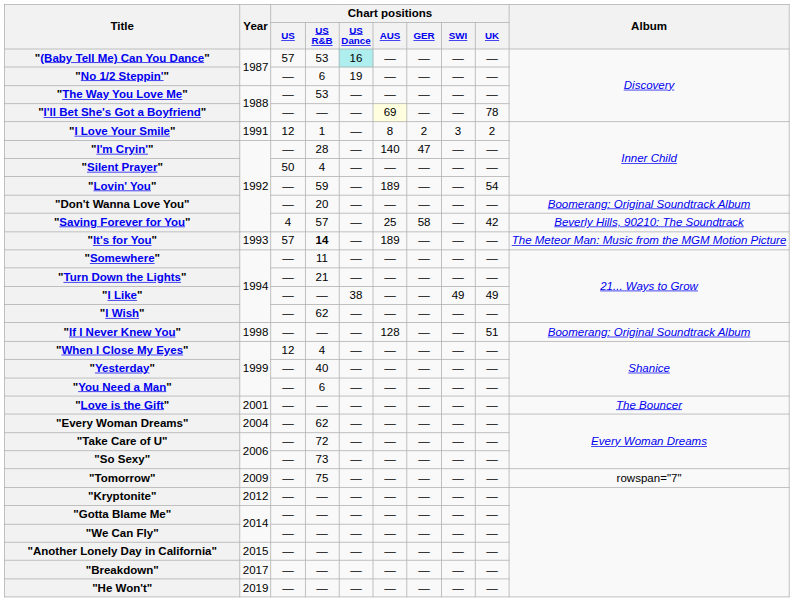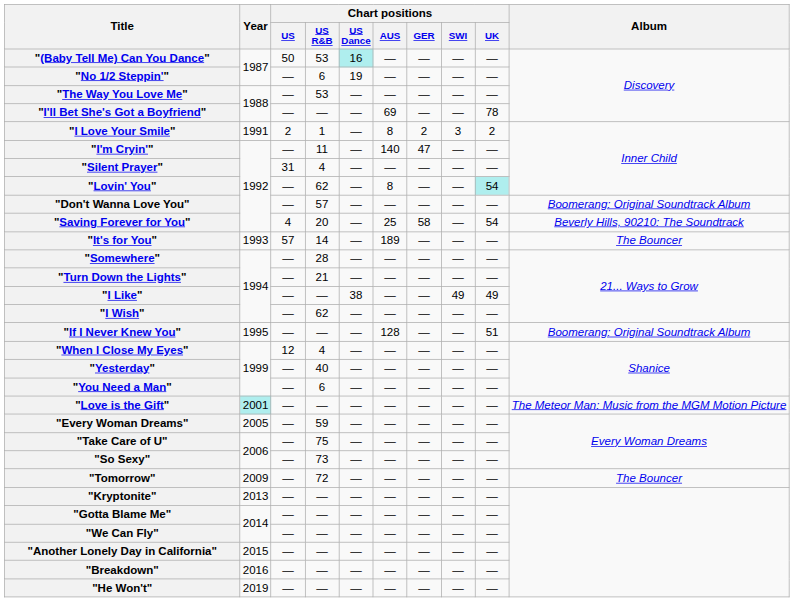"(Baby Tell Me) Can You Dance" | Chart positions / US: 57 -> 50
"I'll Bet She's Got a Boyfriend" | Chart positions / AUS: lightyellow background -> no background
"I Love Your Smile" | Chart positions / US: 12 -> 2
"I'm Cryin'" | Chart positions / US R&B: 28 -> 11
"Silent Prayer" | Chart positions / US: 50 -> 31
"Lovin' You" | Chart positions / US R&B: 59 -> 62
"Lovin' You" | Chart positions / AUS: 189 -> 8
"Lovin' You" | Chart positions / UK: no background -> paleturquoise background
"Don't Wanna Love You" | Chart positions / US R&B: 20 -> 57
"Saving Forever for You" | Chart positions / US R&B: 57 -> 20
"Saving Forever for You" | Chart positions / UK: 42 -> 54
"It's for You" | Chart positions / US R&B: bold -> normal
"It's for You" | Album: The Meteor Man: Music from the MGM Motion Picture -> The Bouncer
"Somewhere" | Chart positions / US R&B: 11 -> 28
"If I Never Knew You" | Year: 1998 -> 1995
"Love is the Gift" | Year: no background -> paleturquoise background
"Love is the Gift" | Album: The Bouncer -> The Meteor Man: Music from the MGM Motion Picture
"Every Woman Dreams" | Year: 2004 -> 2005
"Every Woman Dreams" | Chart positions / US R&B: 62 -> 59
"Take Care of U" | Chart positions / US R&B: 72 -> 75
"Tomorrow" | Chart positions / US R&B: 75 -> 72
"Tomorrow" | Album: rowspan="7" -> The Bouncer
"Kryptonite" | Year: 2012 -> 2013
"Breakdown" | Year: 2017 -> 2016
